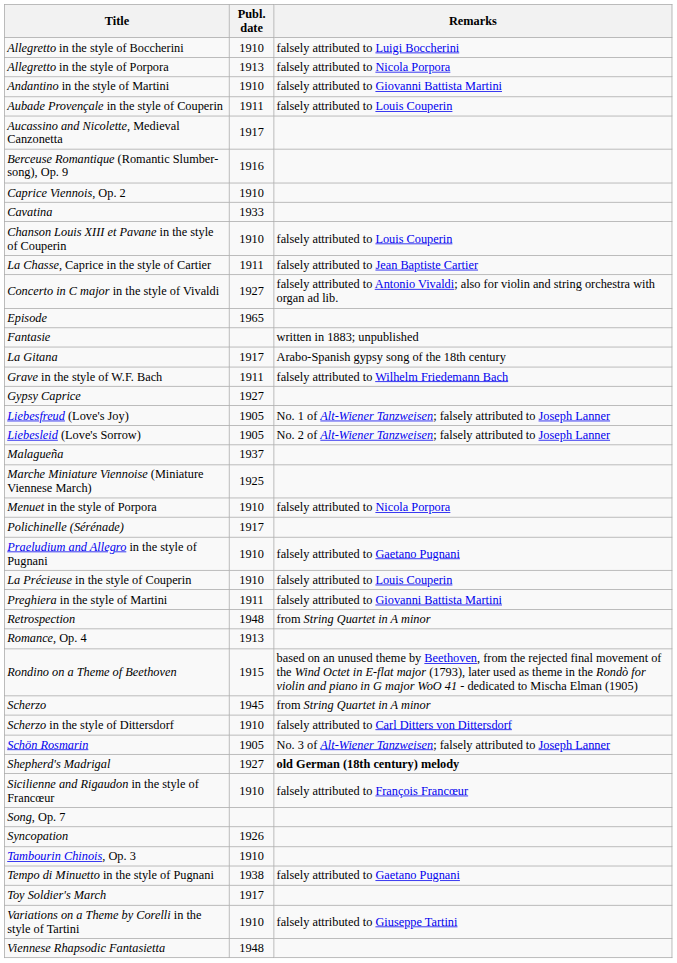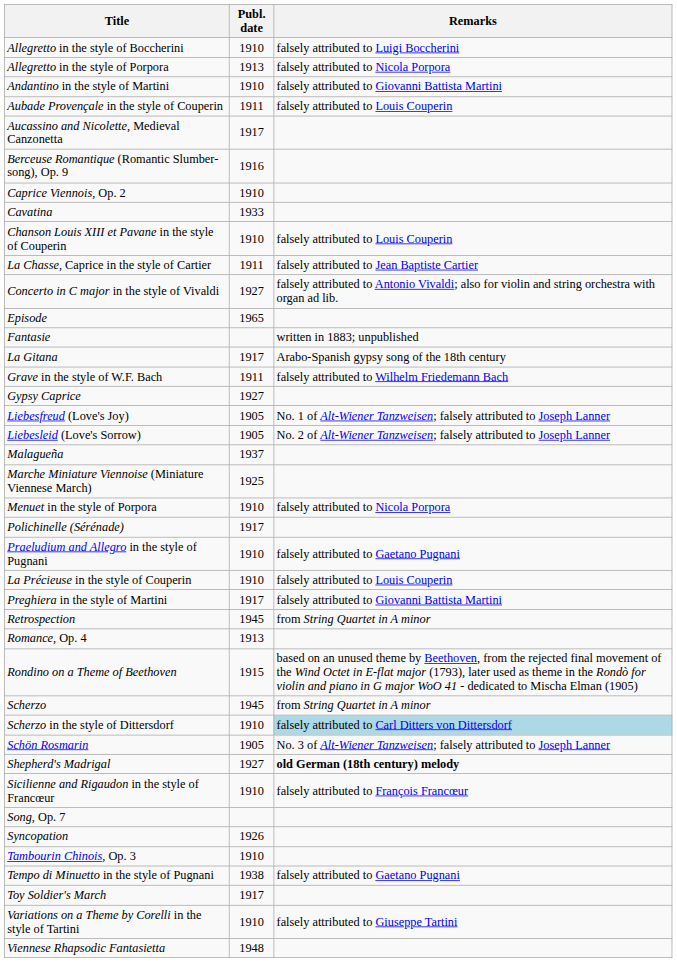Preghiera in the style of Martini | Publ. date: 1911 -> 1917
Retrospection | Publ. date: 1948 -> 1945
Scherzo in the style of Dittersdorf | Remarks: no background -> lightblue background
